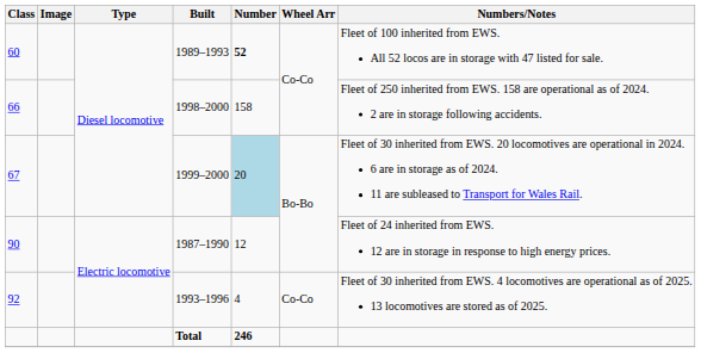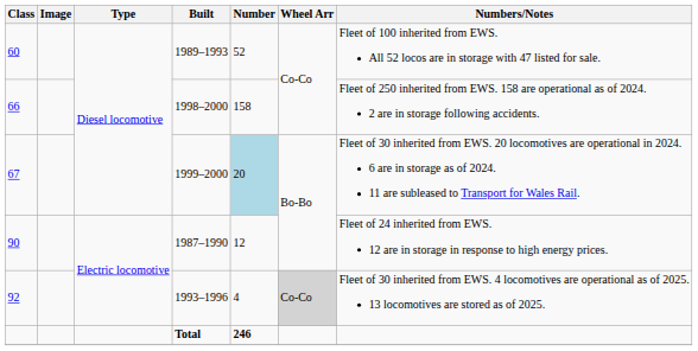60 | Number: bold -> normal
92 | Wheel Arr: no background -> lightgrey background
